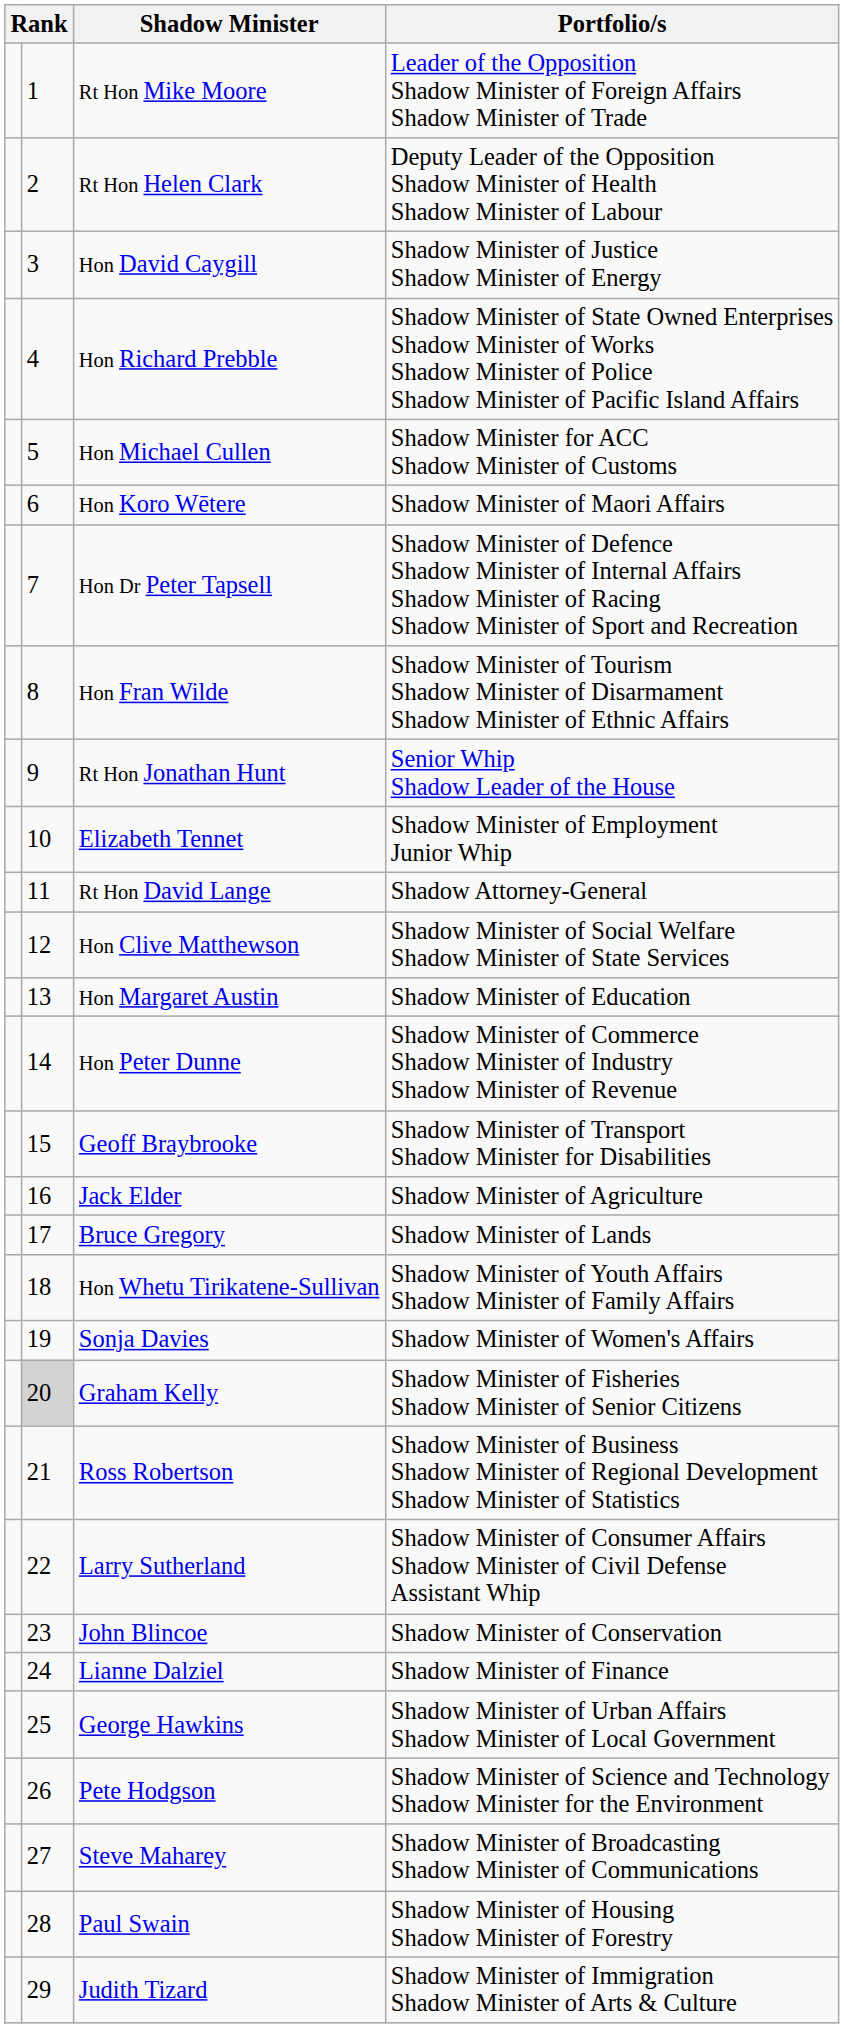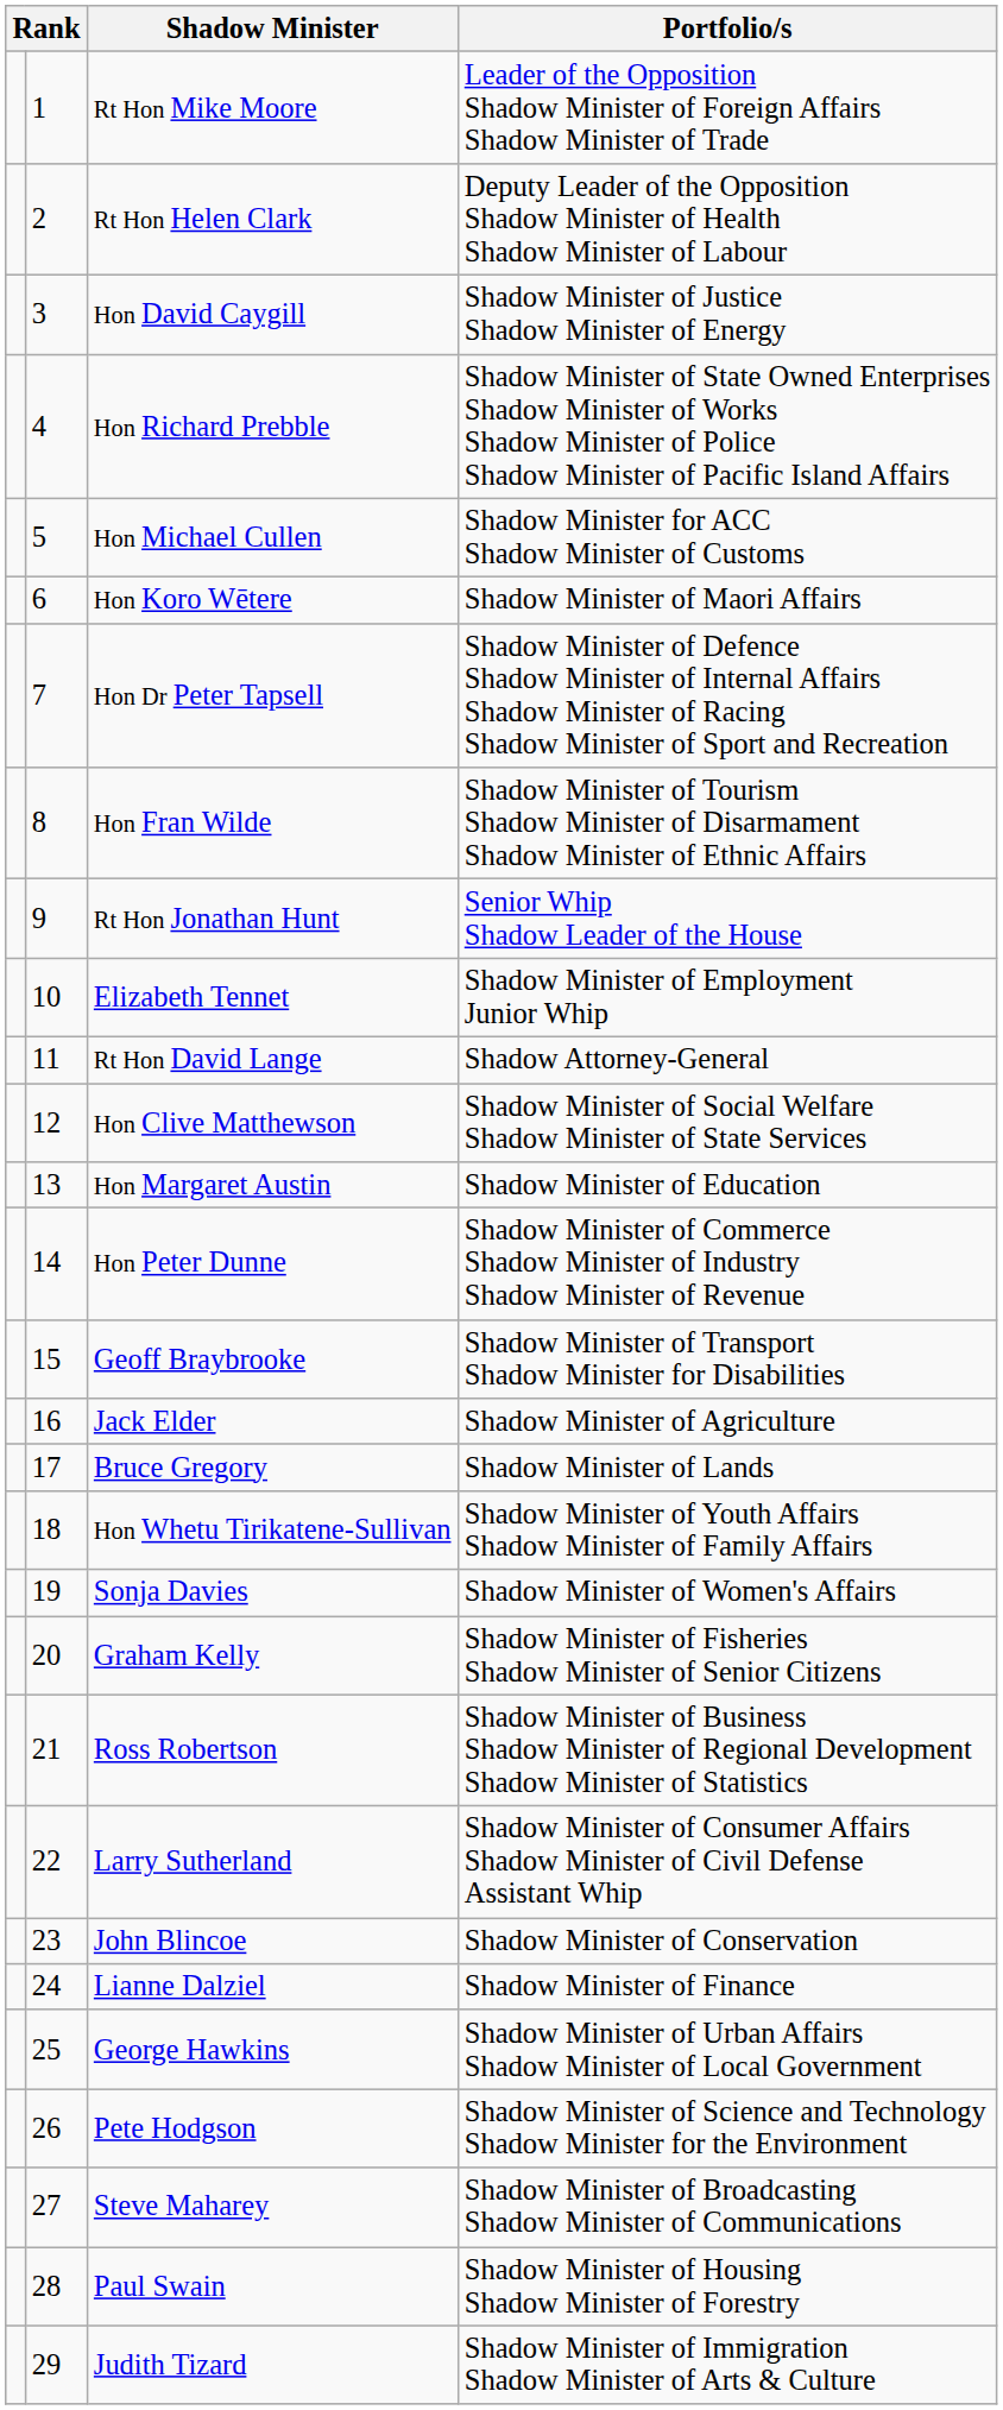Graham Kelly | column 2: lightgrey background -> no background
